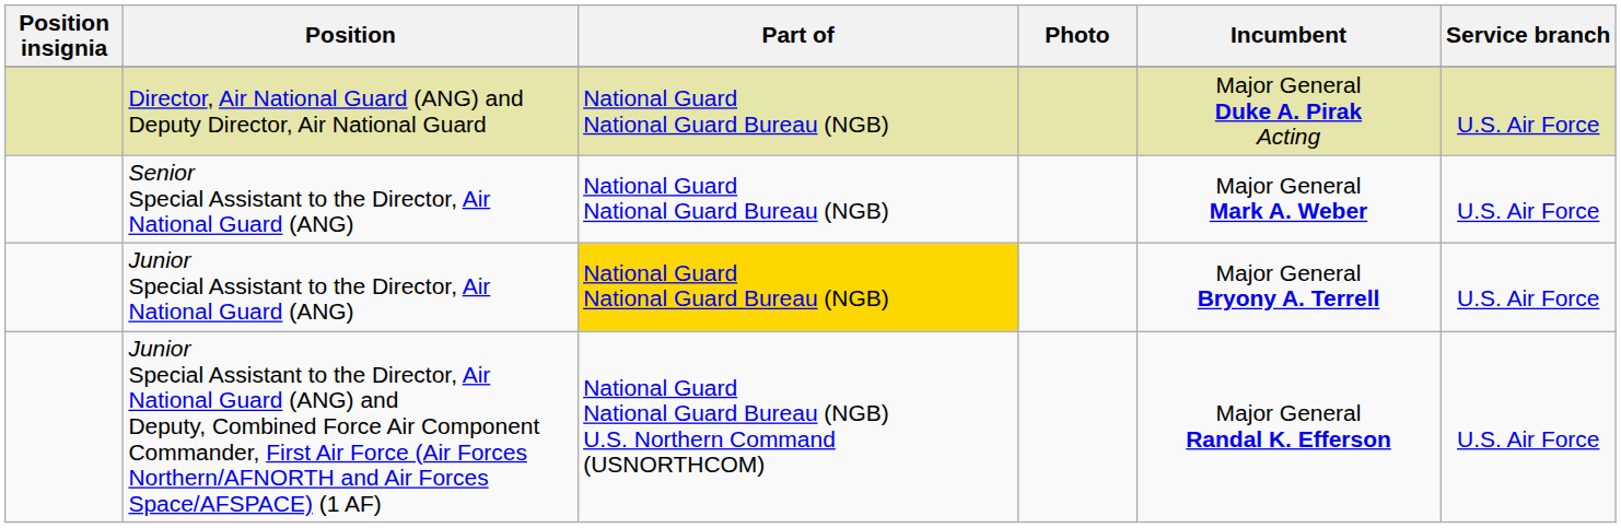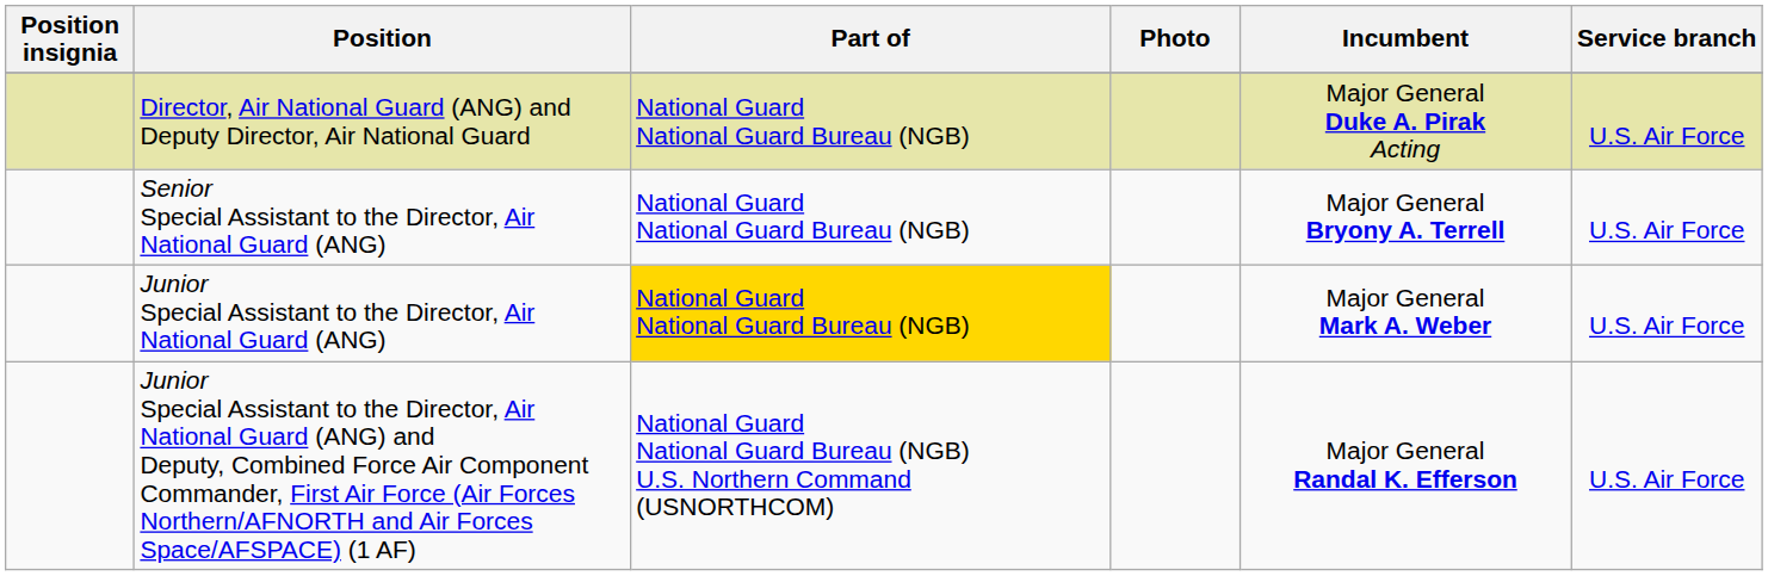row 3 | Incumbent: Major General Mark A. Weber -> Major General Bryony A. Terrell
row 4 | Incumbent: Major General Bryony A. Terrell -> Major General Mark A. Weber
